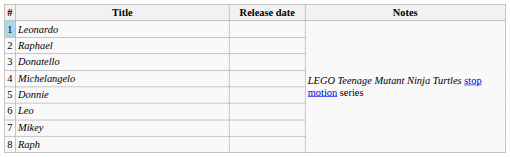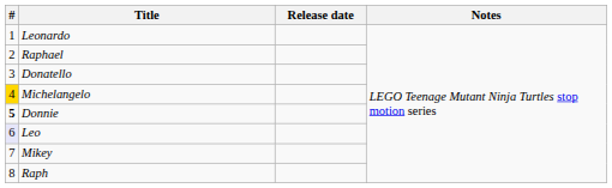Leonardo | #: lightblue background -> no background
Michelangelo | #: no background -> gold background
Donnie | #: normal -> bold
Leo | #: no background -> lavender background
